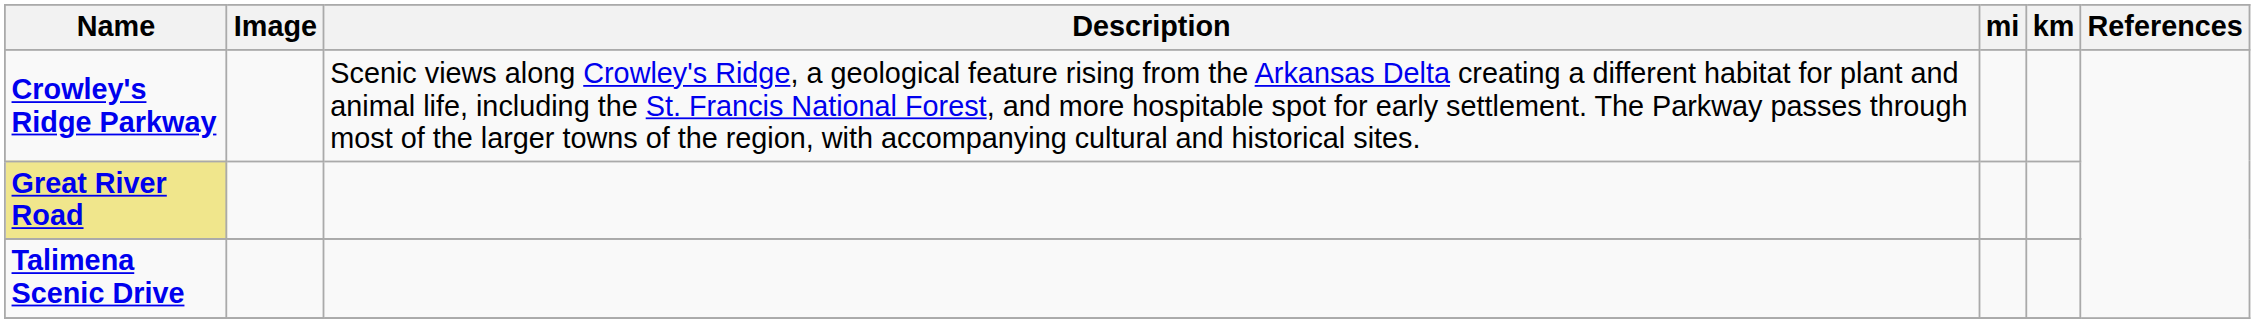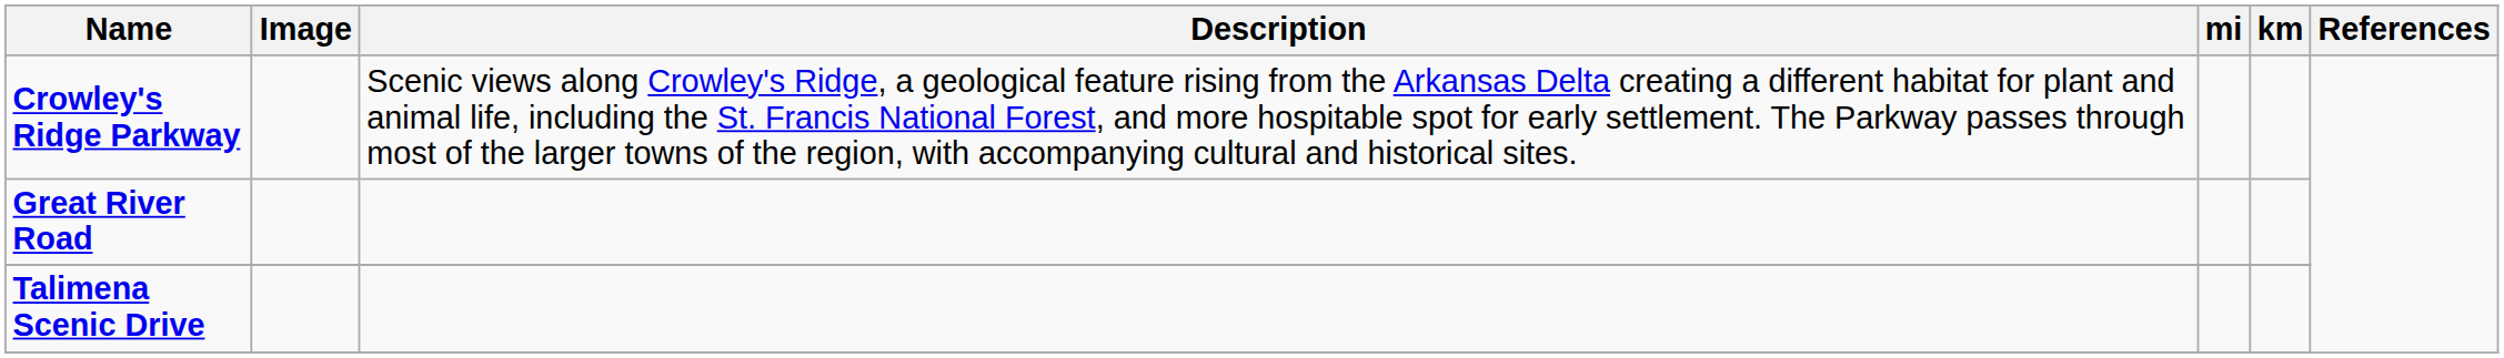Great River Road | Name: khaki background -> no background
